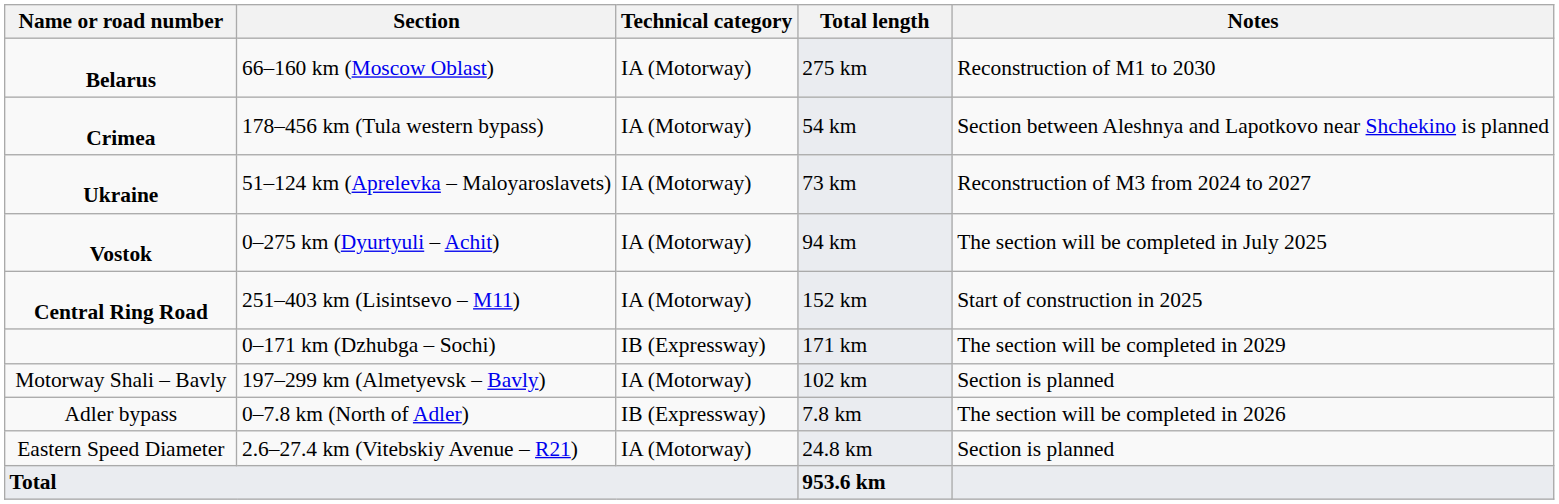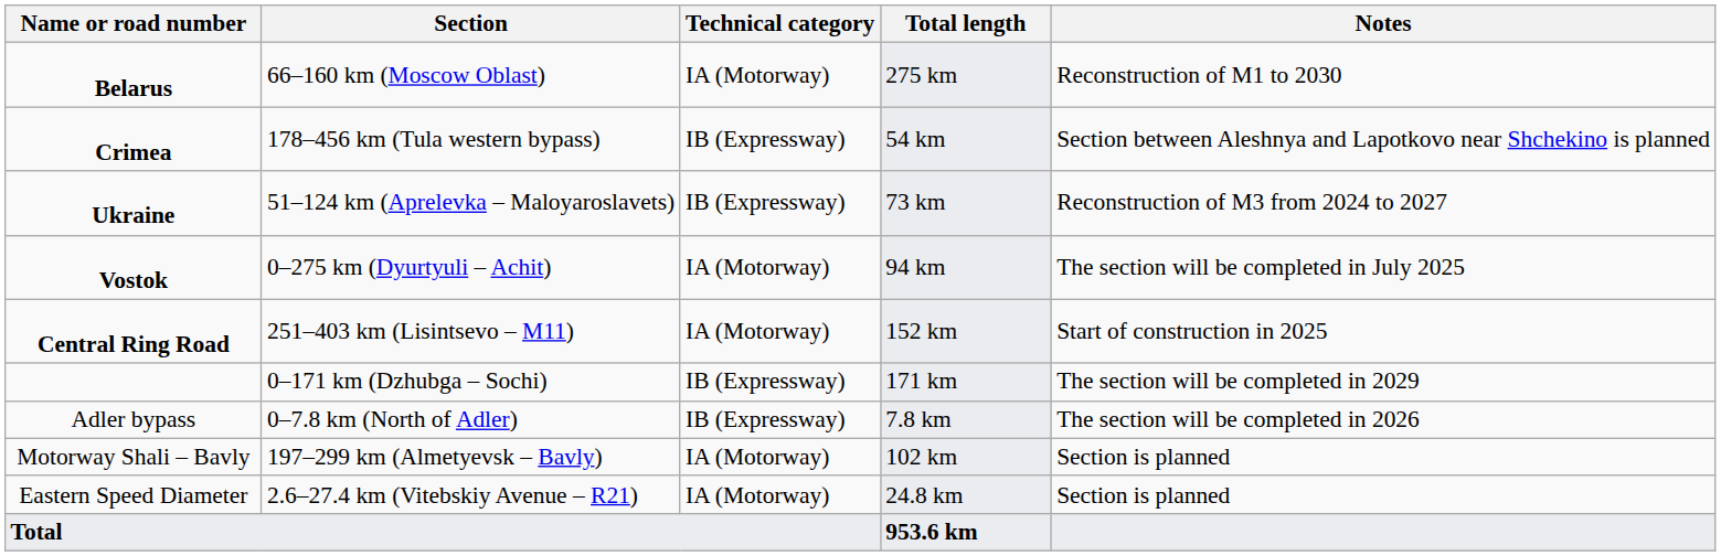Crimea | Technical category: IA (Motorway) -> IB (Expressway)
Ukraine | Technical category: IA (Motorway) -> IB (Expressway)
rows swapped: Motorway Shali – Bavly <-> Adler bypass
